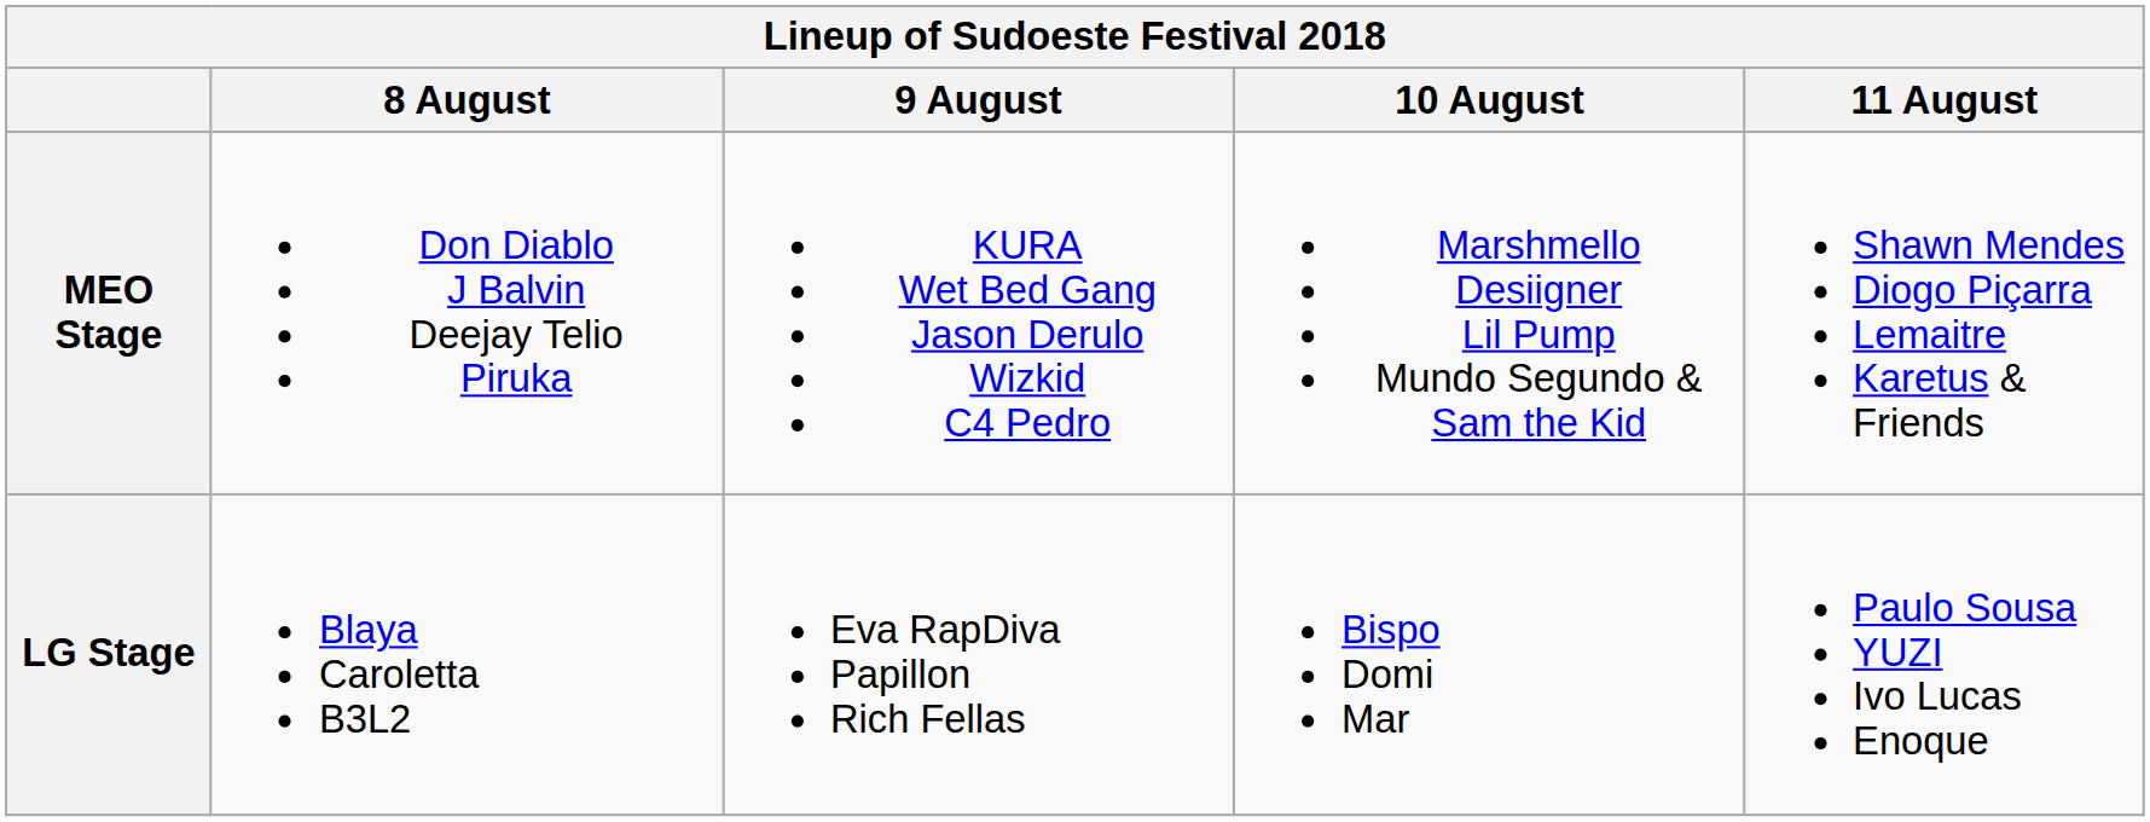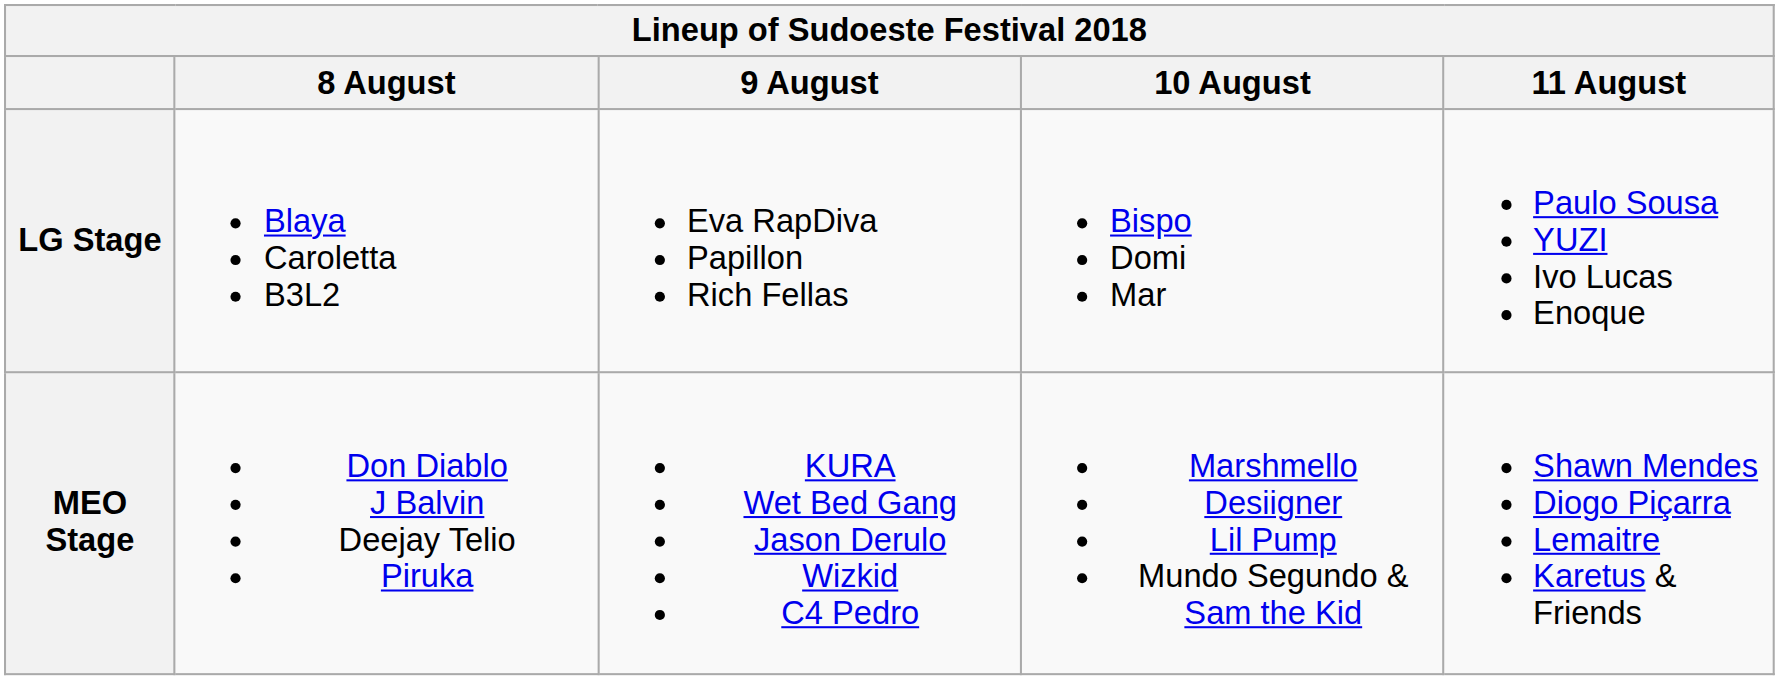rows swapped: MEO Stage <-> LG Stage
